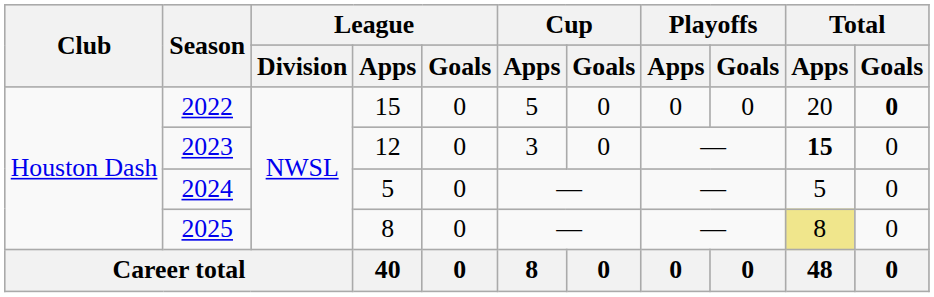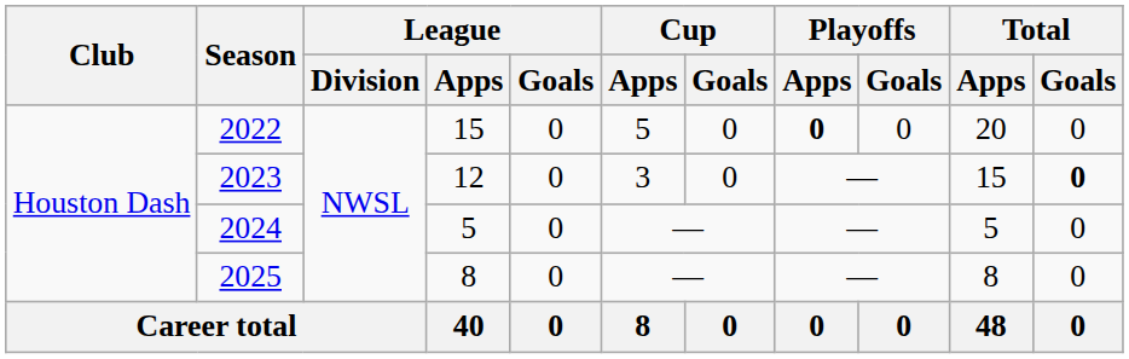2022 | Playoffs / Apps: normal -> bold
2022 | Total / Goals: bold -> normal
2023 | Total / Apps: bold -> normal
2023 | Total / Goals: normal -> bold
2025 | Total / Apps: khaki background -> no background
